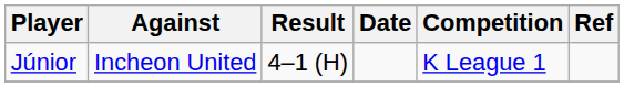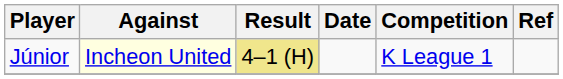Júnior | Against: no background -> lightyellow background
Júnior | Result: no background -> khaki background
